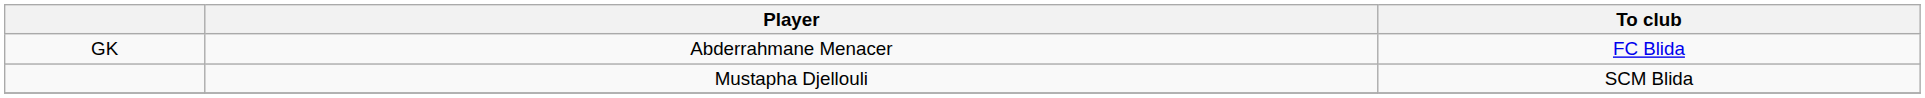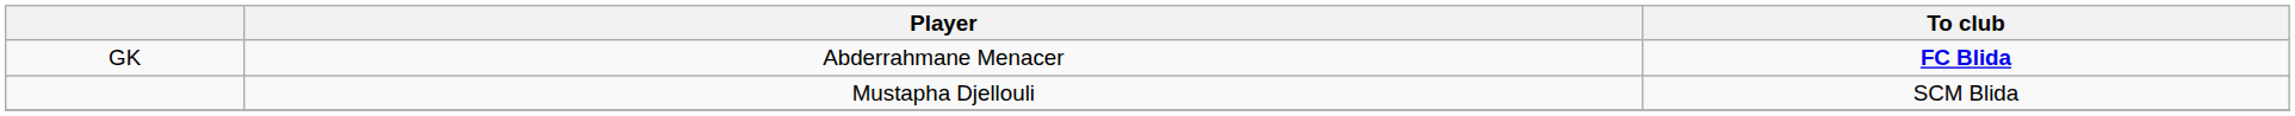GK | To club: normal -> bold
